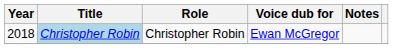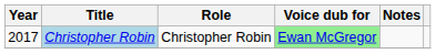row 2 | Year: 2018 -> 2017
row 2 | Voice dub for: no background -> lightgreen background
